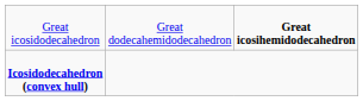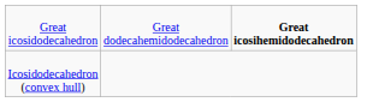Icosidodecahedron (convex hull) | column 1: bold -> normal
